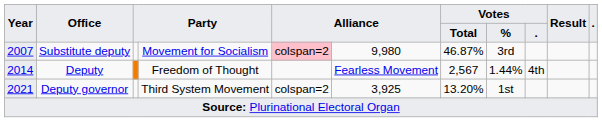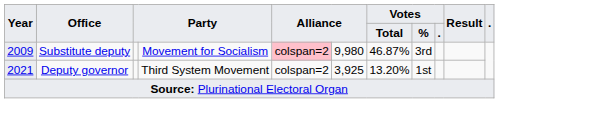Substitute deputy | Year: 2007 -> 2009
- row: 2014 | Deputy | Freedom of Thought | Fearless Movement | 2,567 | 1.44% | 4th
